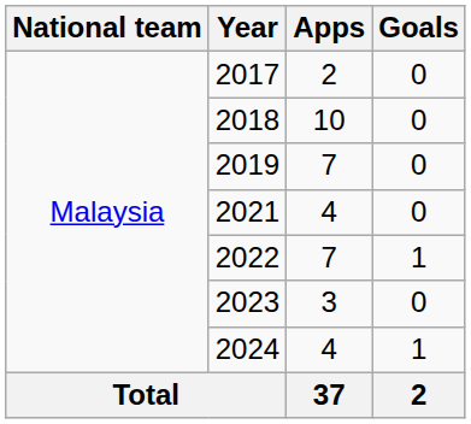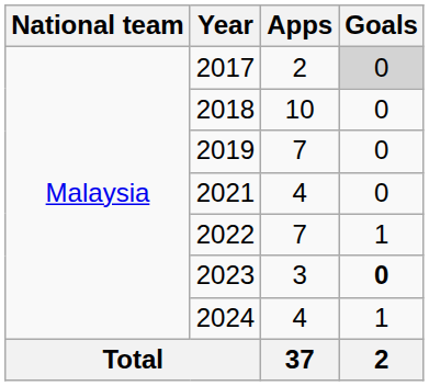2017 | Goals: no background -> lightgrey background
2023 | Goals: normal -> bold
